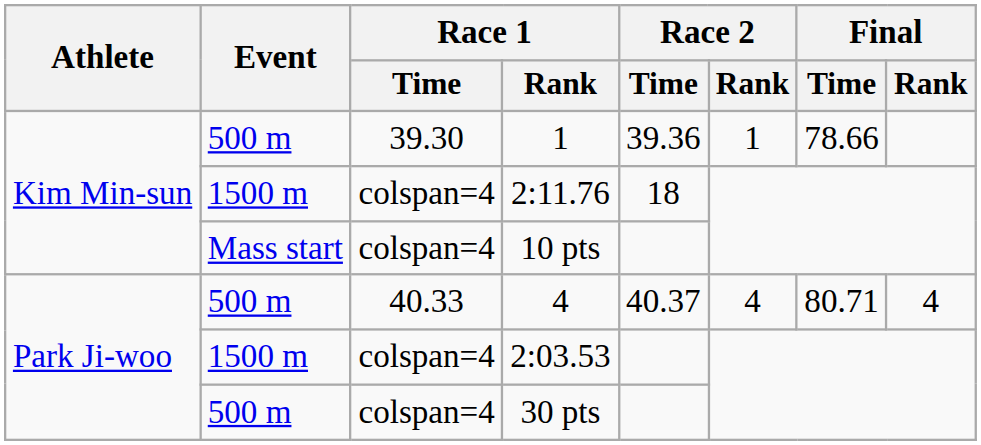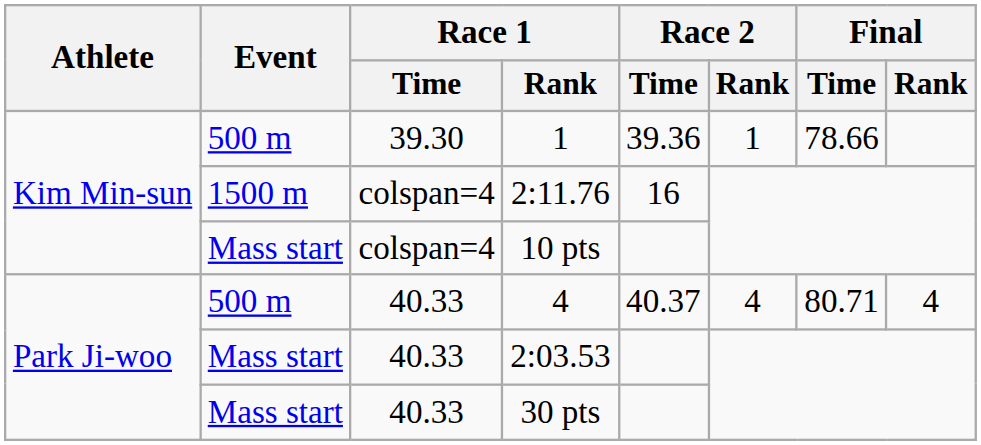2:11.76 | Race 2 / Time: 18 -> 16
2:03.53 | Event: 1500 m -> Mass start
2:03.53 | Race 1 / Time: colspan=4 -> 40.33
30 pts | Event: 500 m -> Mass start
30 pts | Race 1 / Time: colspan=4 -> 40.33
